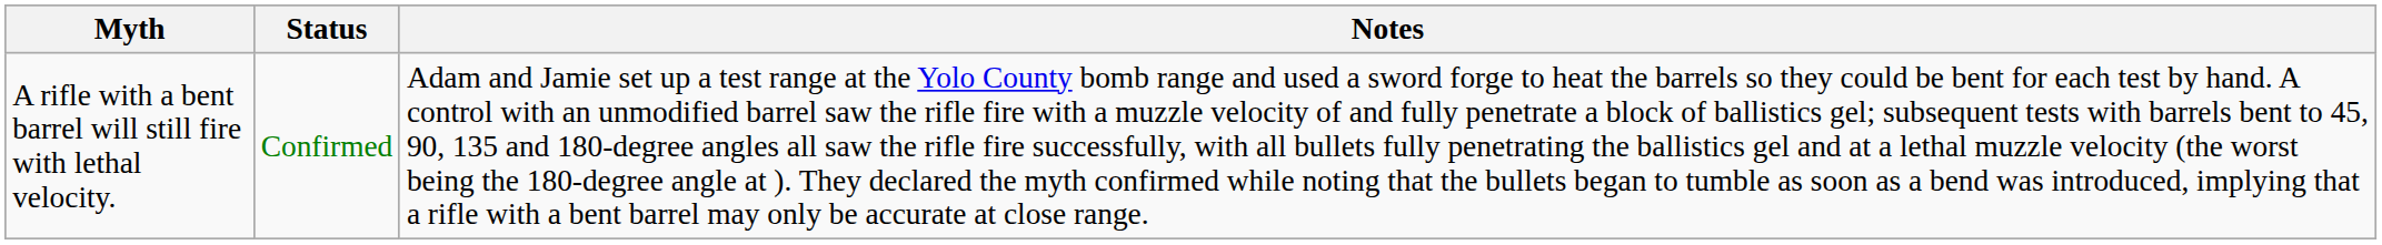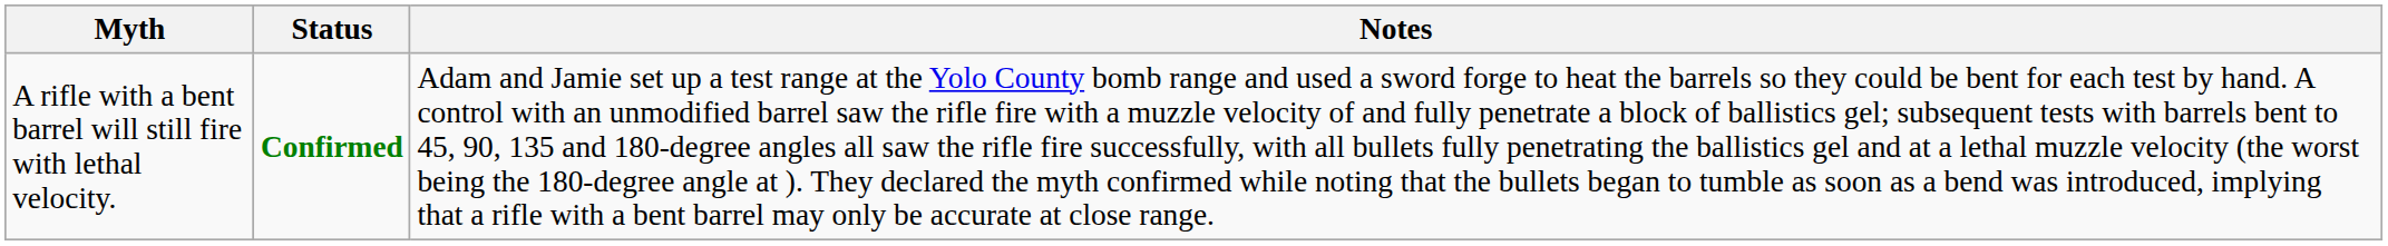row 2 | Status: normal -> bold
